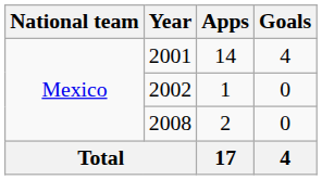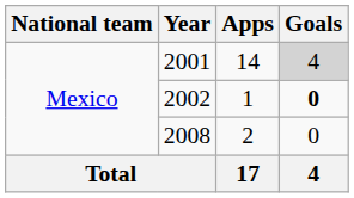2001 | Goals: no background -> lightgrey background
2002 | Goals: normal -> bold
